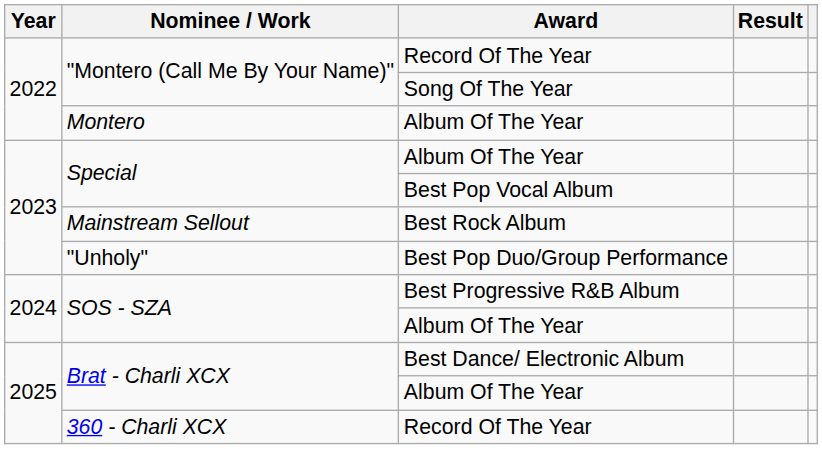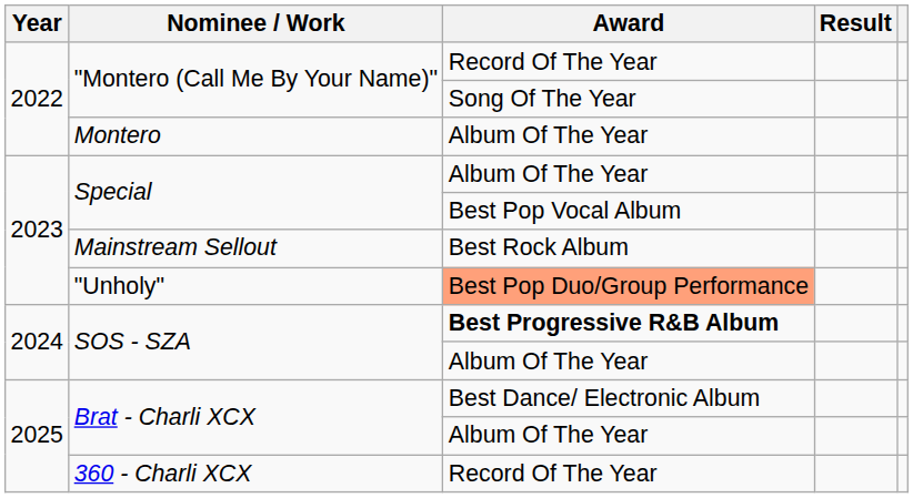"Unholy" | Award: no background -> lightsalmon background
SOS - SZA / Best Progressive R&B Album | Award: normal -> bold
